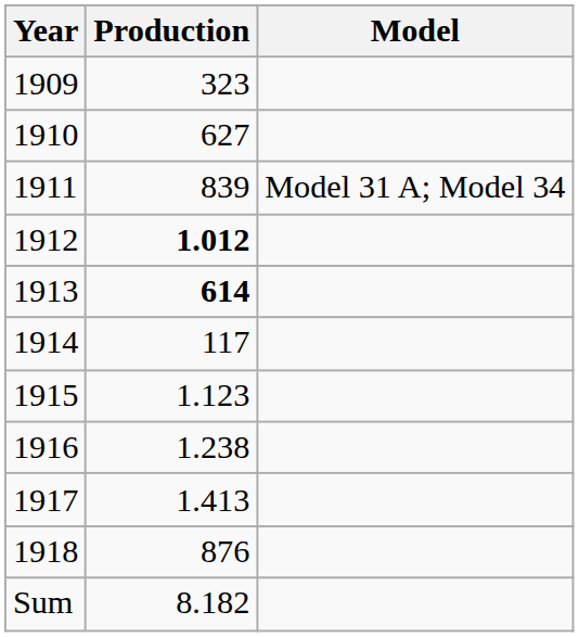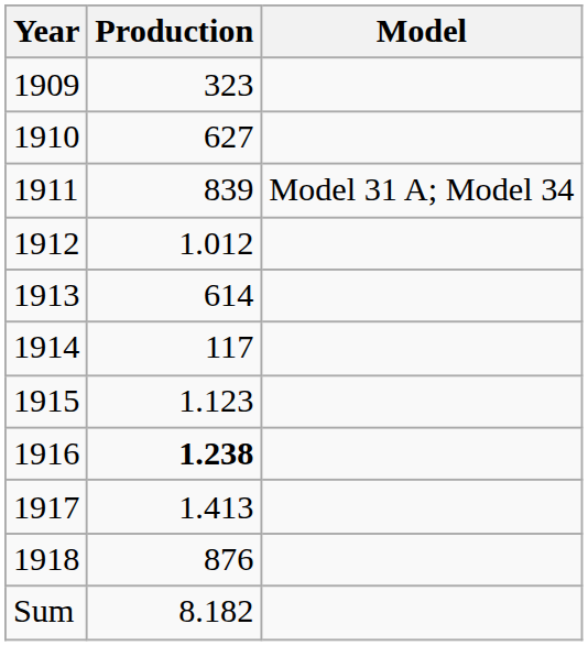1912 | Production: bold -> normal
1913 | Production: bold -> normal
1916 | Production: normal -> bold
